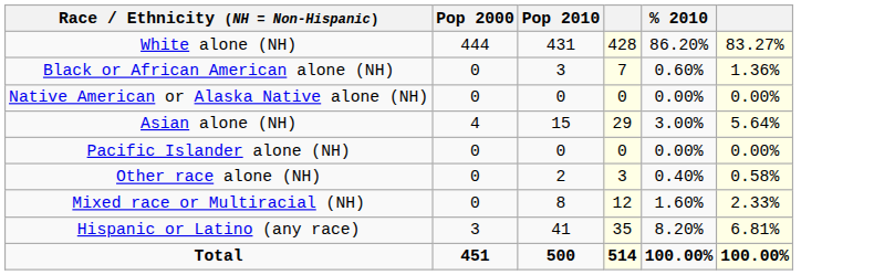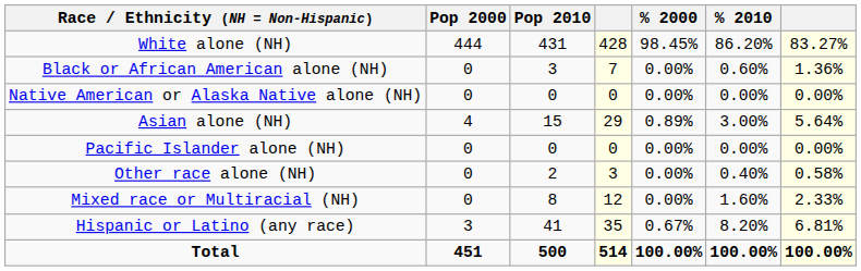+ column: % 2000 | 98.45% | 0.00% | 0.00% | 0.89% | 0.00% | 0.00% | 0.00% | 0.67% | 100.00%
